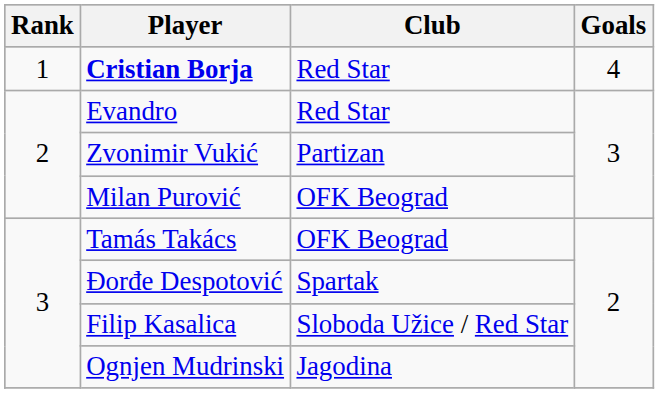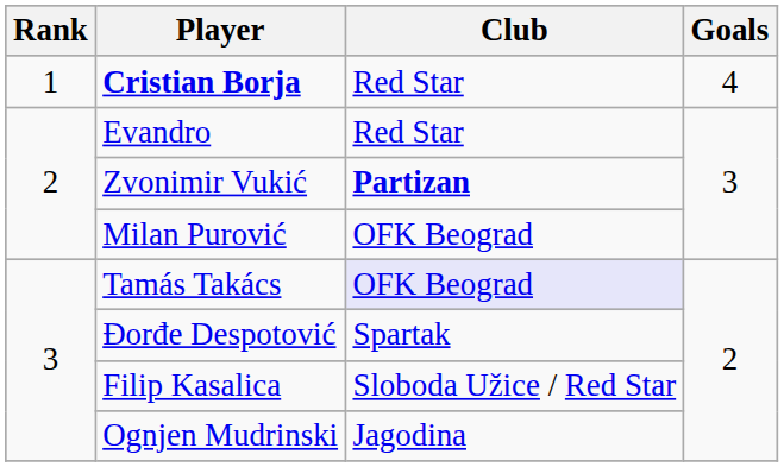Zvonimir Vukić | Club: normal -> bold
Tamás Takács | Club: no background -> lavender background
